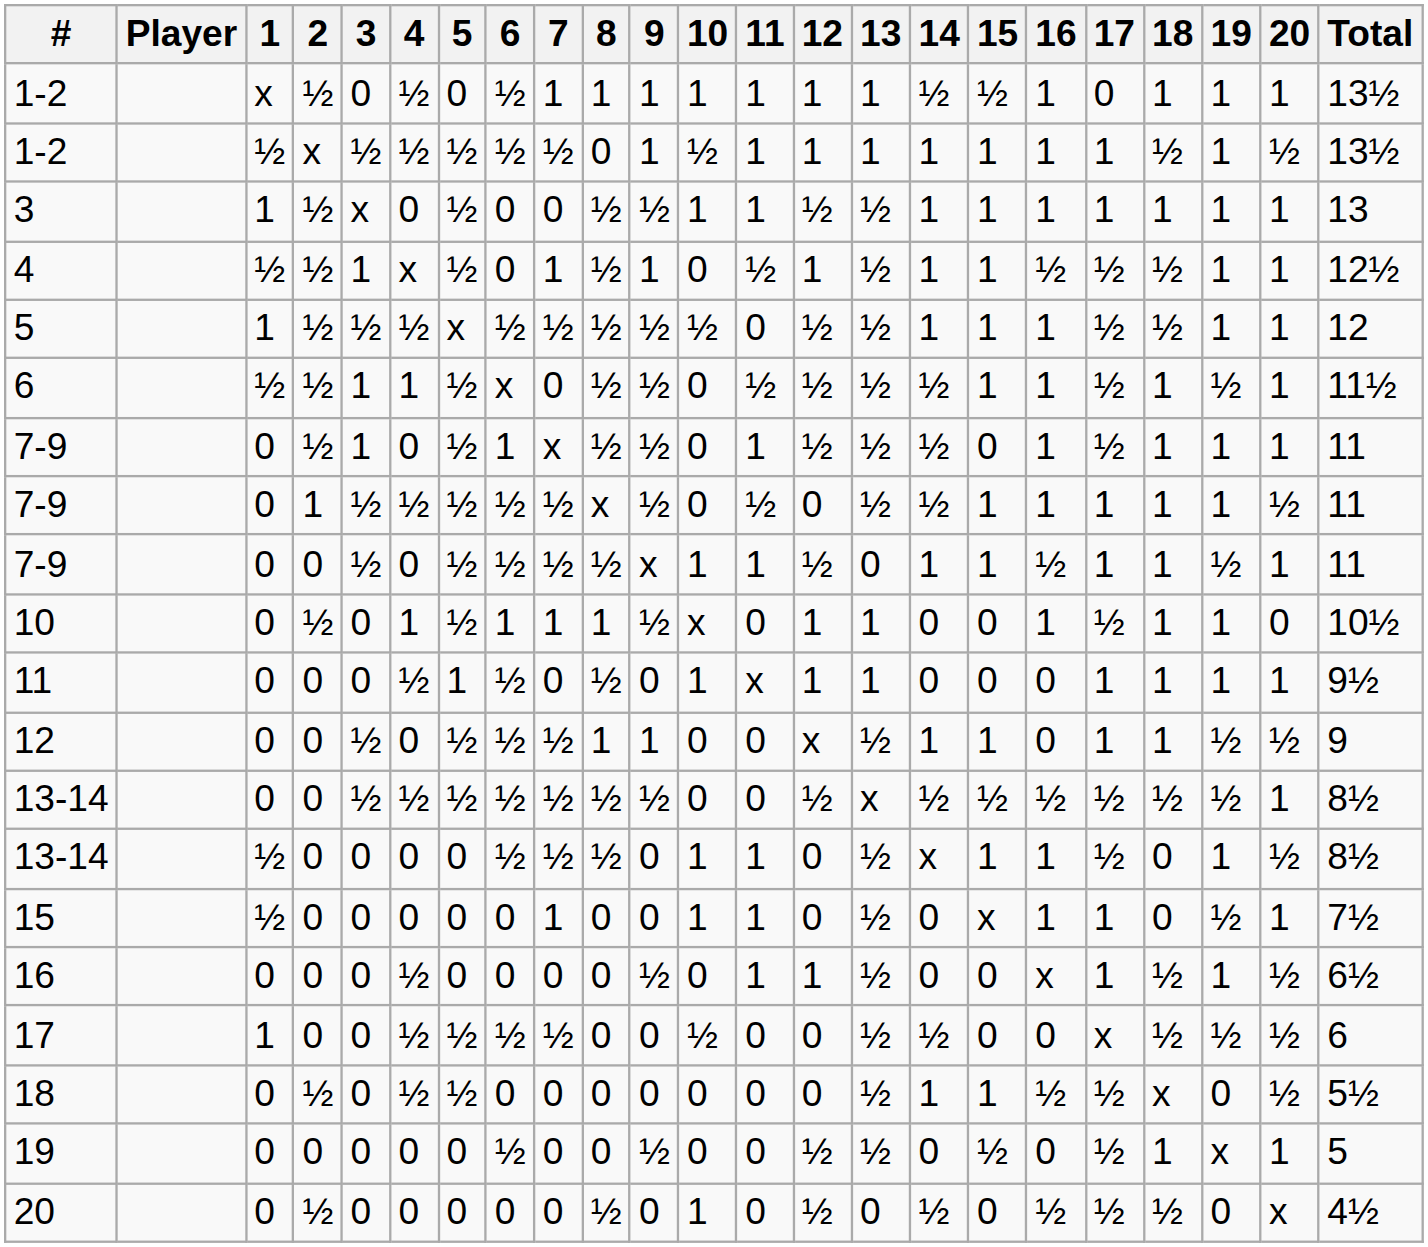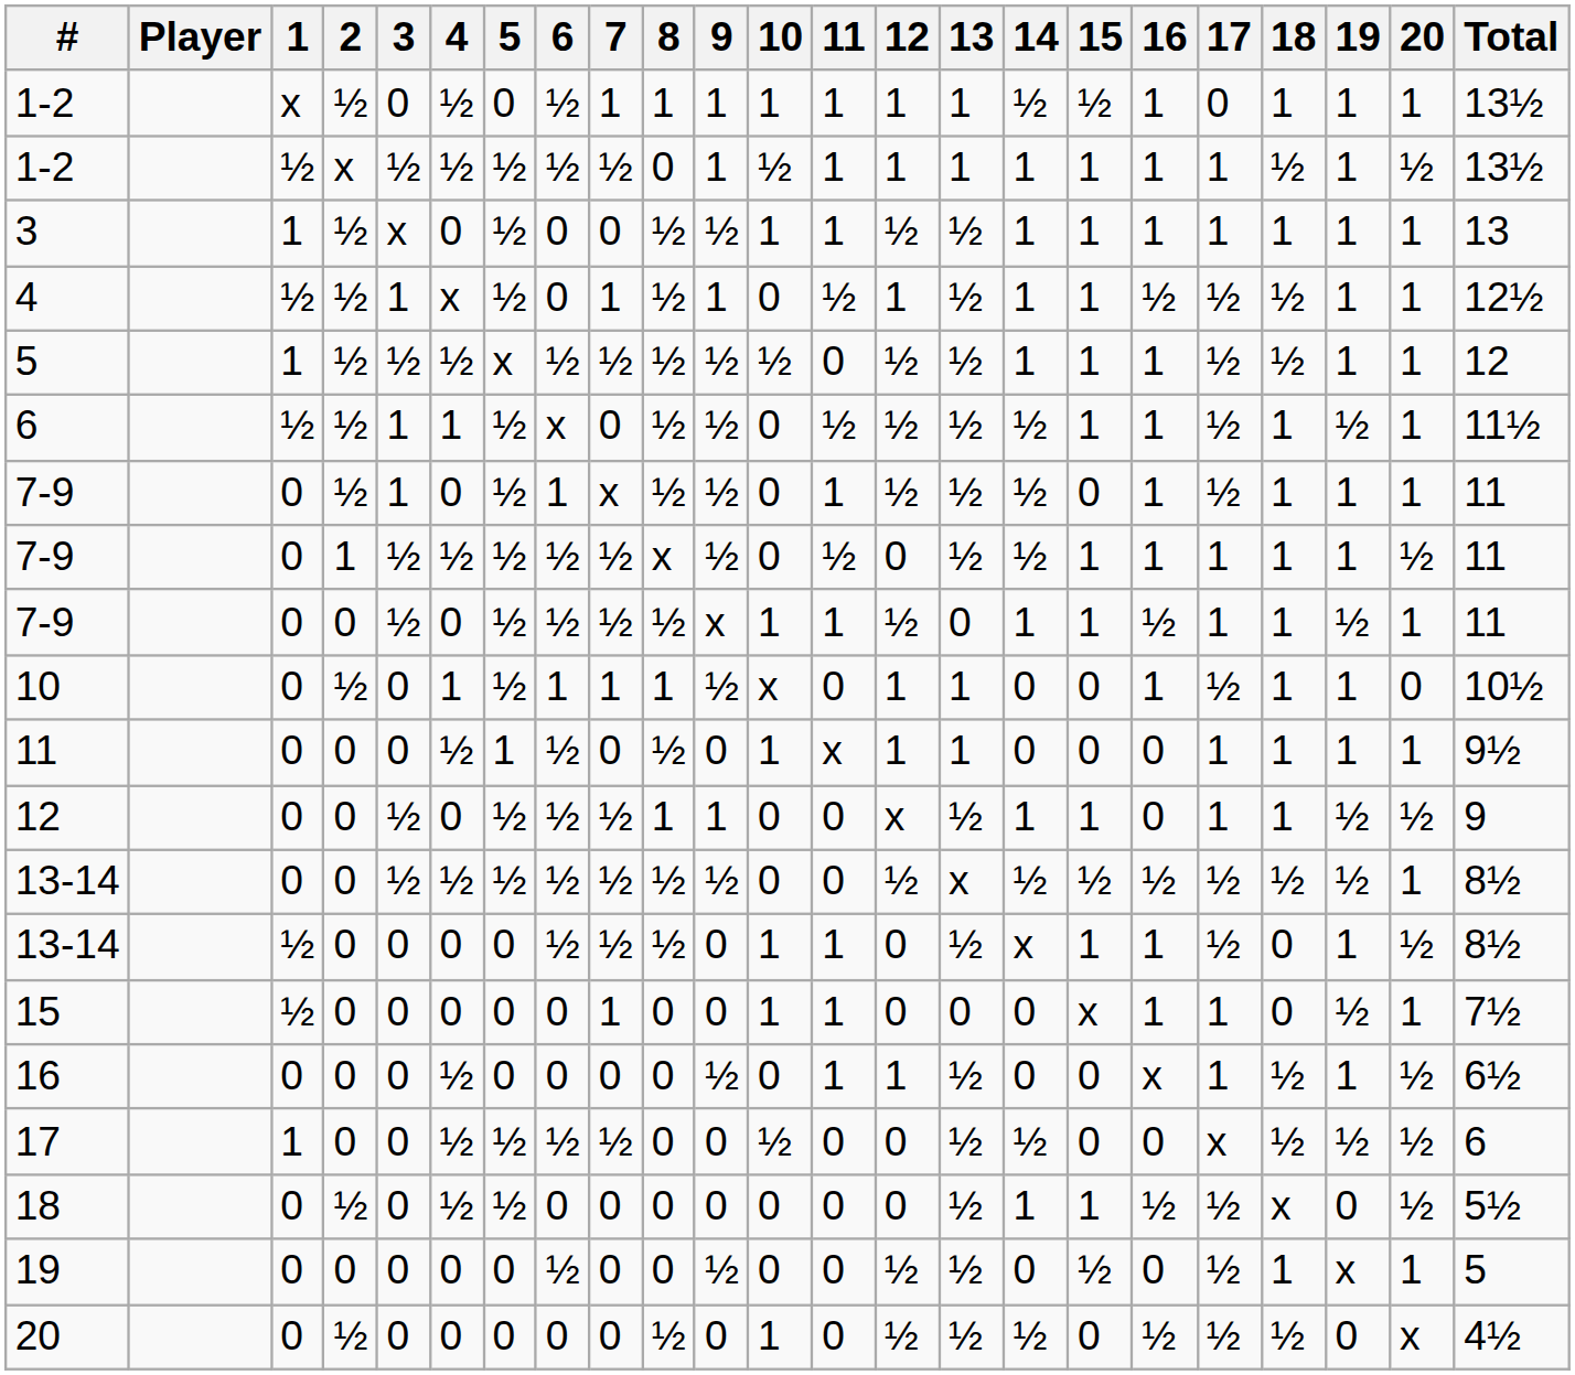row 16 | 13: ½ -> 0
row 21 | 13: 0 -> ½
